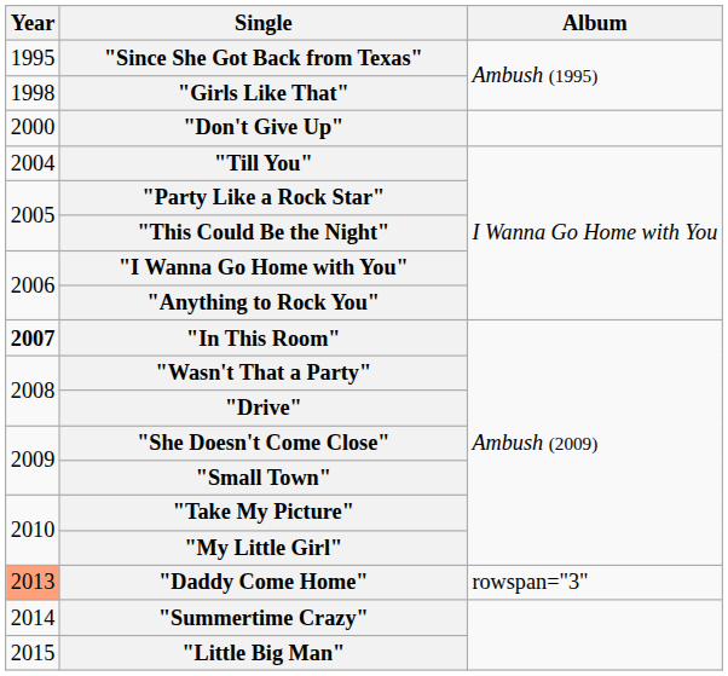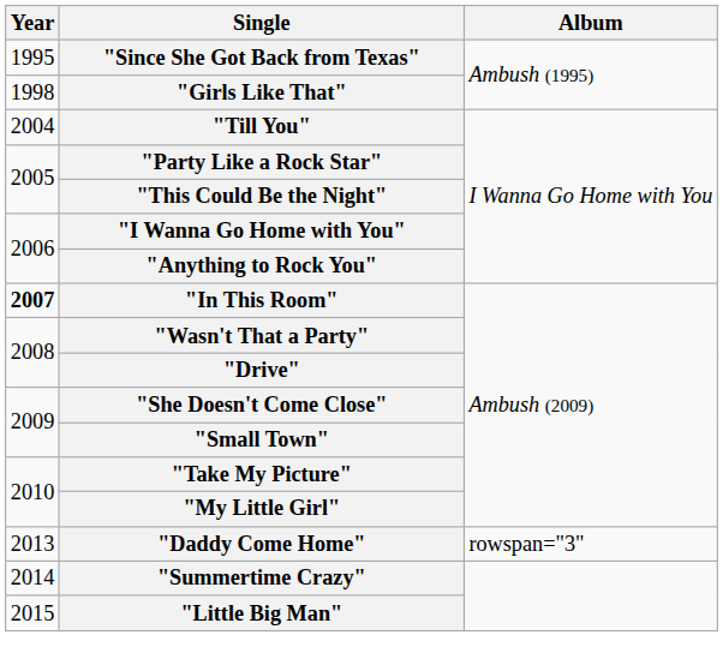- row: 2000 | "Don't Give Up"
"Daddy Come Home" | Year: lightsalmon background -> no background
